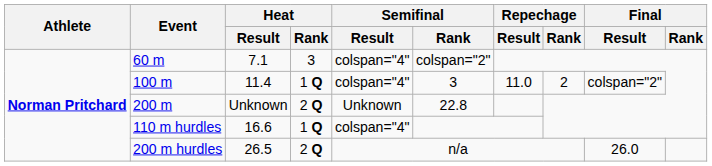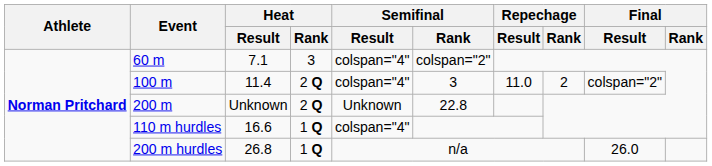100 m | Heat / Rank: 1 Q -> 2 Q
200 m hurdles | Heat / Result: 26.5 -> 26.8
200 m hurdles | Heat / Rank: 2 Q -> 1 Q
